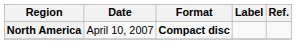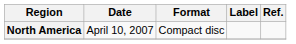North America | Format: bold -> normal
